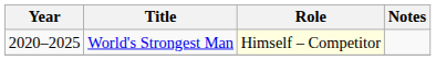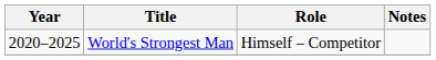World's Strongest Man | Role: lightyellow background -> no background
